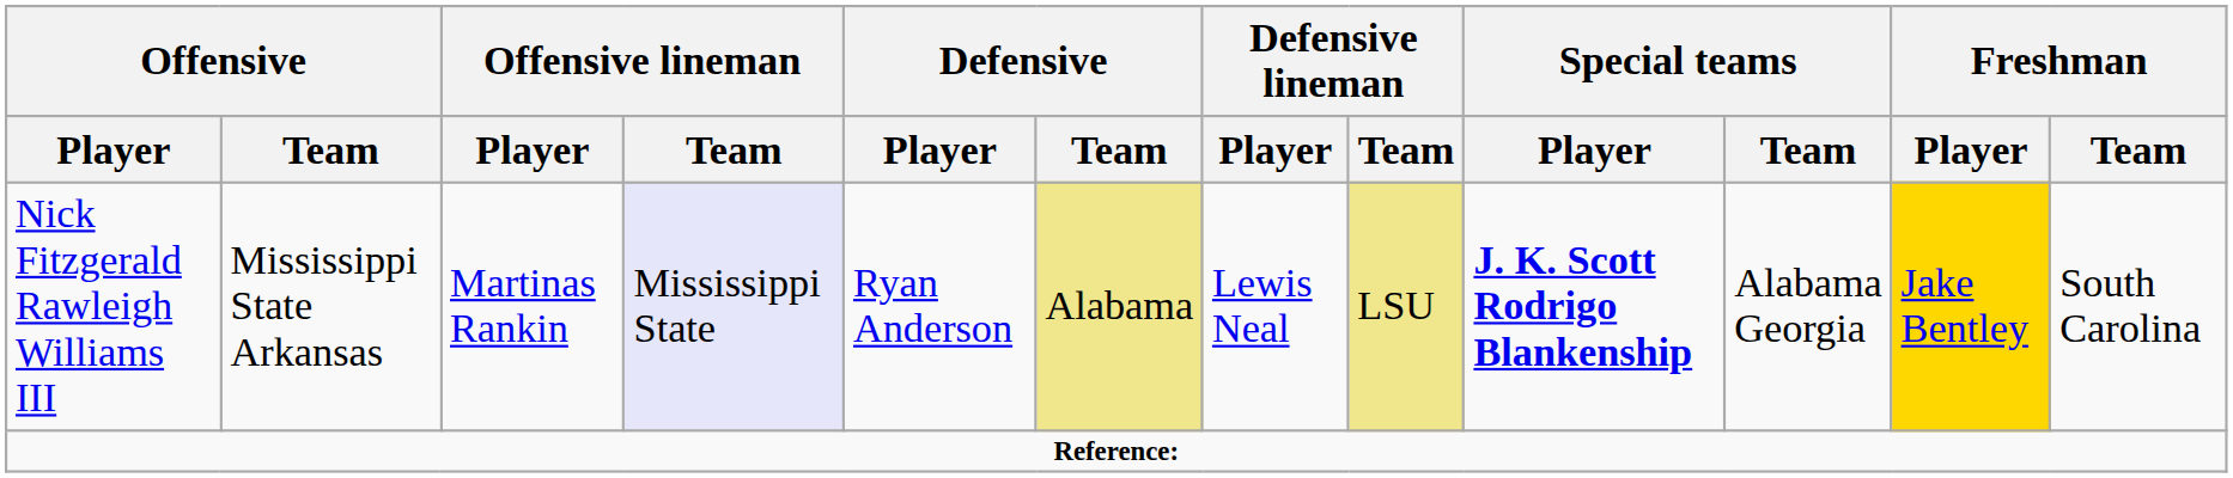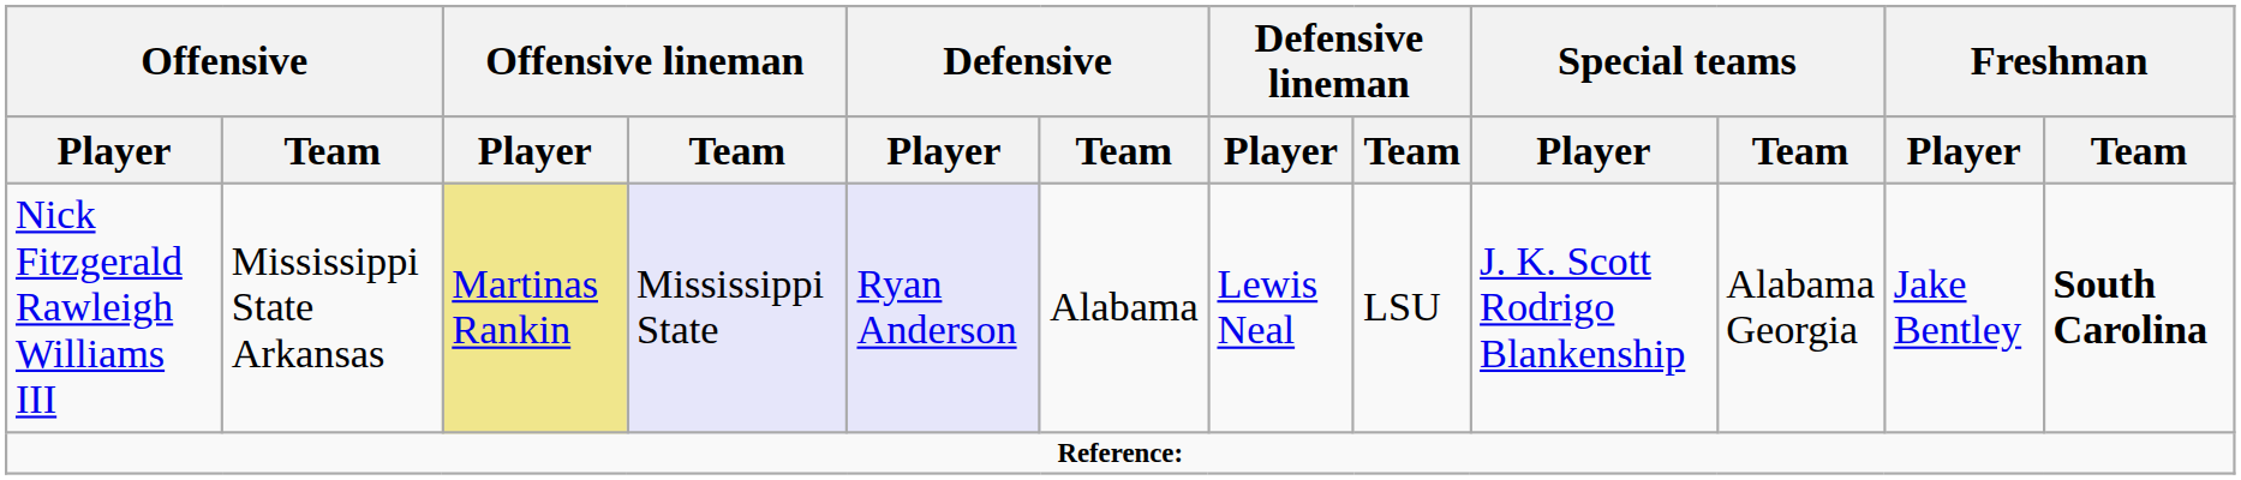Nick Fitzgerald Rawleigh Williams III | Offensive lineman / Player: no background -> khaki background
Nick Fitzgerald Rawleigh Williams III | Defensive / Player: no background -> lavender background
Nick Fitzgerald Rawleigh Williams III | Defensive / Team: khaki background -> no background
Nick Fitzgerald Rawleigh Williams III | Defensive lineman / Team: khaki background -> no background
Nick Fitzgerald Rawleigh Williams III | Special teams / Player: bold -> normal
Nick Fitzgerald Rawleigh Williams III | Freshman / Player: gold background -> no background
Nick Fitzgerald Rawleigh Williams III | Freshman / Team: normal -> bold
